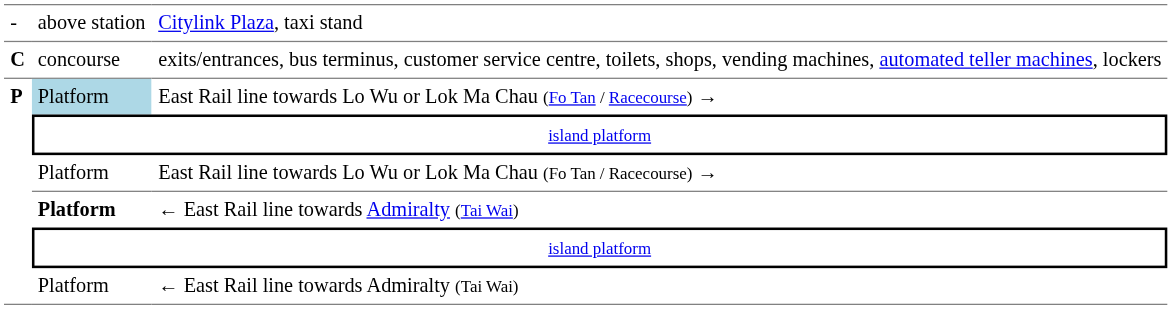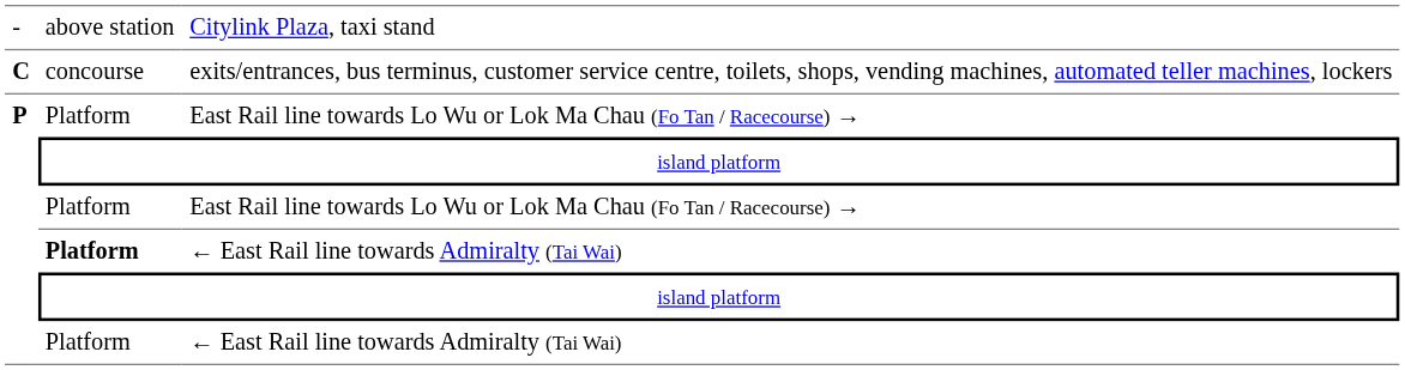row 3 | column 2: lightblue background -> no background
